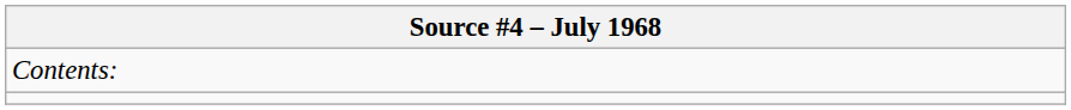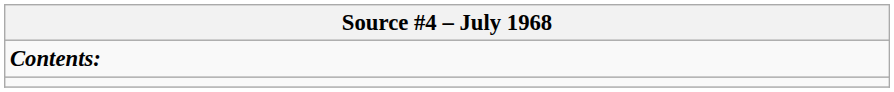row 2 | column 1: normal -> bold
